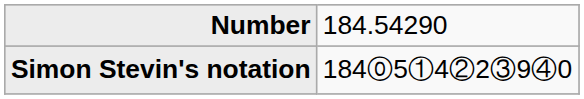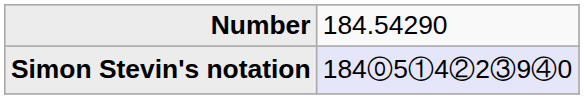Simon Stevin's notation | column 2: no background -> lavender background
